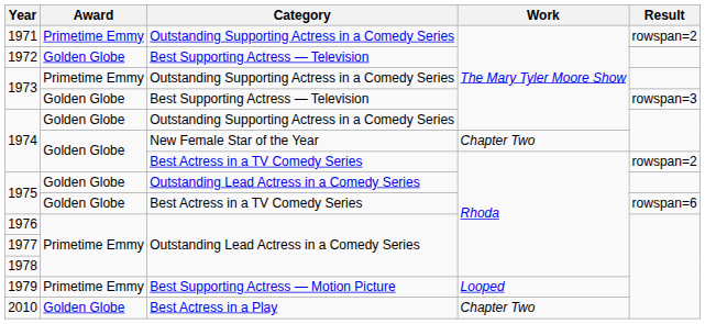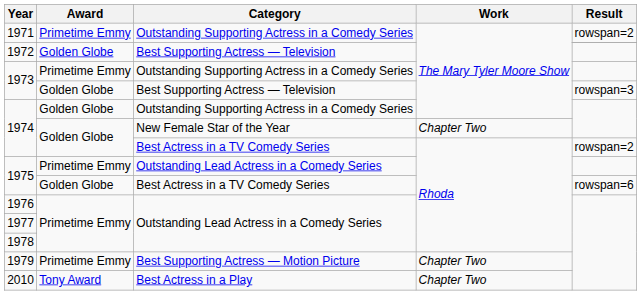1975 / Outstanding Lead Actress in a Comedy Series | Award: Golden Globe -> Primetime Emmy
1979 | Work: Looped -> Chapter Two
2010 | Award: Golden Globe -> Tony Award
